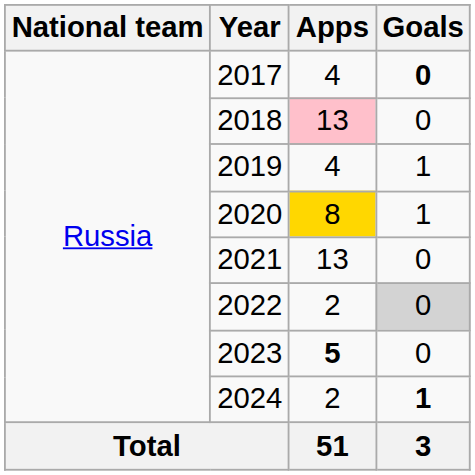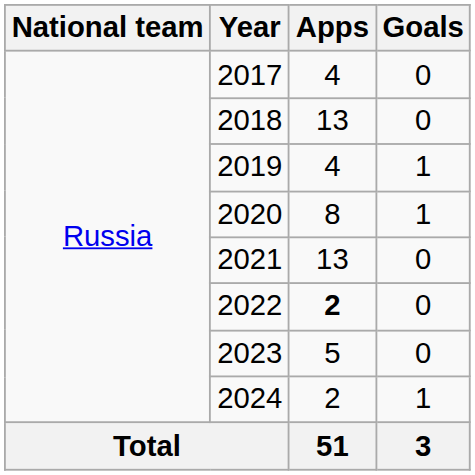2017 | Goals: bold -> normal
2018 | Apps: pink background -> no background
2020 | Apps: gold background -> no background
2022 | Apps: normal -> bold
2022 | Goals: lightgrey background -> no background
2023 | Apps: bold -> normal
2024 | Goals: bold -> normal
